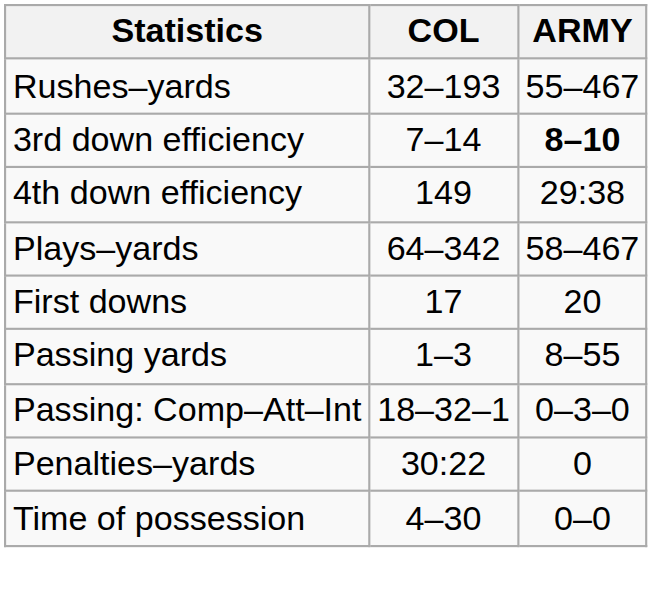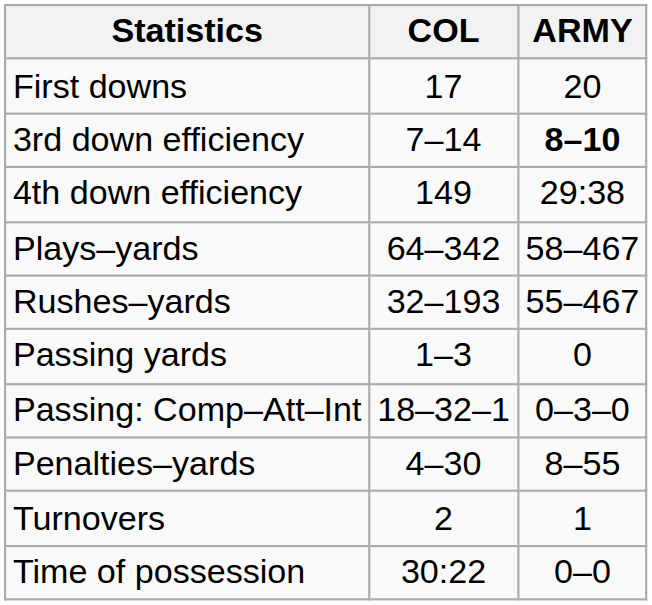rows swapped: First downs <-> Rushes–yards
Passing yards | ARMY: 8–55 -> 0
Penalties–yards | COL: 30:22 -> 4–30
Penalties–yards | ARMY: 0 -> 8–55
+ row: Turnovers | 2 | 1
Time of possession | COL: 4–30 -> 30:22
